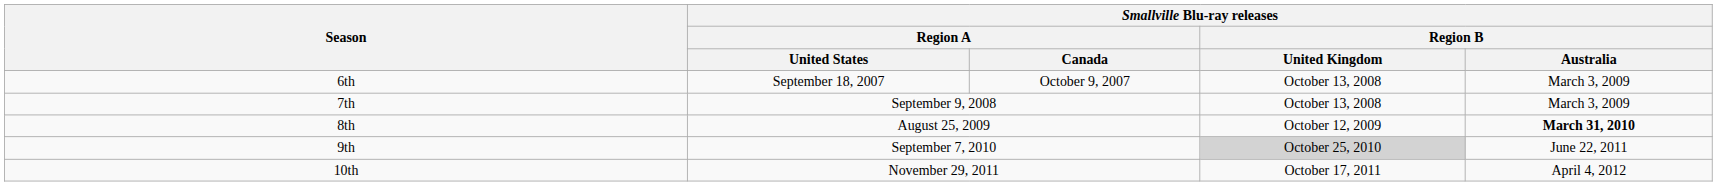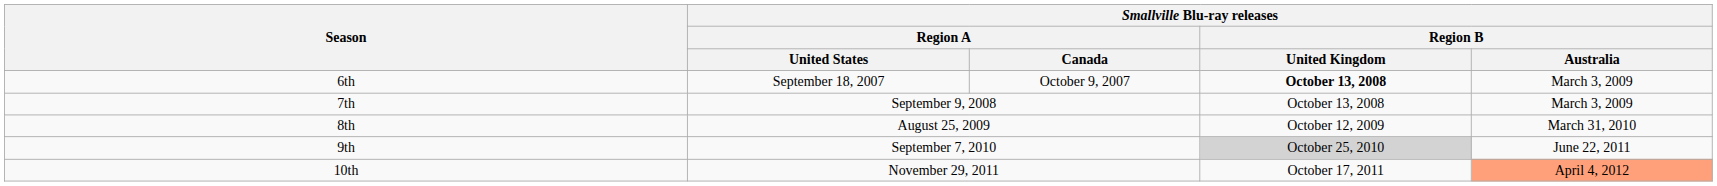6th | Smallville Blu-ray releases / Region B / United Kingdom: normal -> bold
8th | Smallville Blu-ray releases / Region B / Australia: bold -> normal
10th | Smallville Blu-ray releases / Region B / Australia: no background -> lightsalmon background
